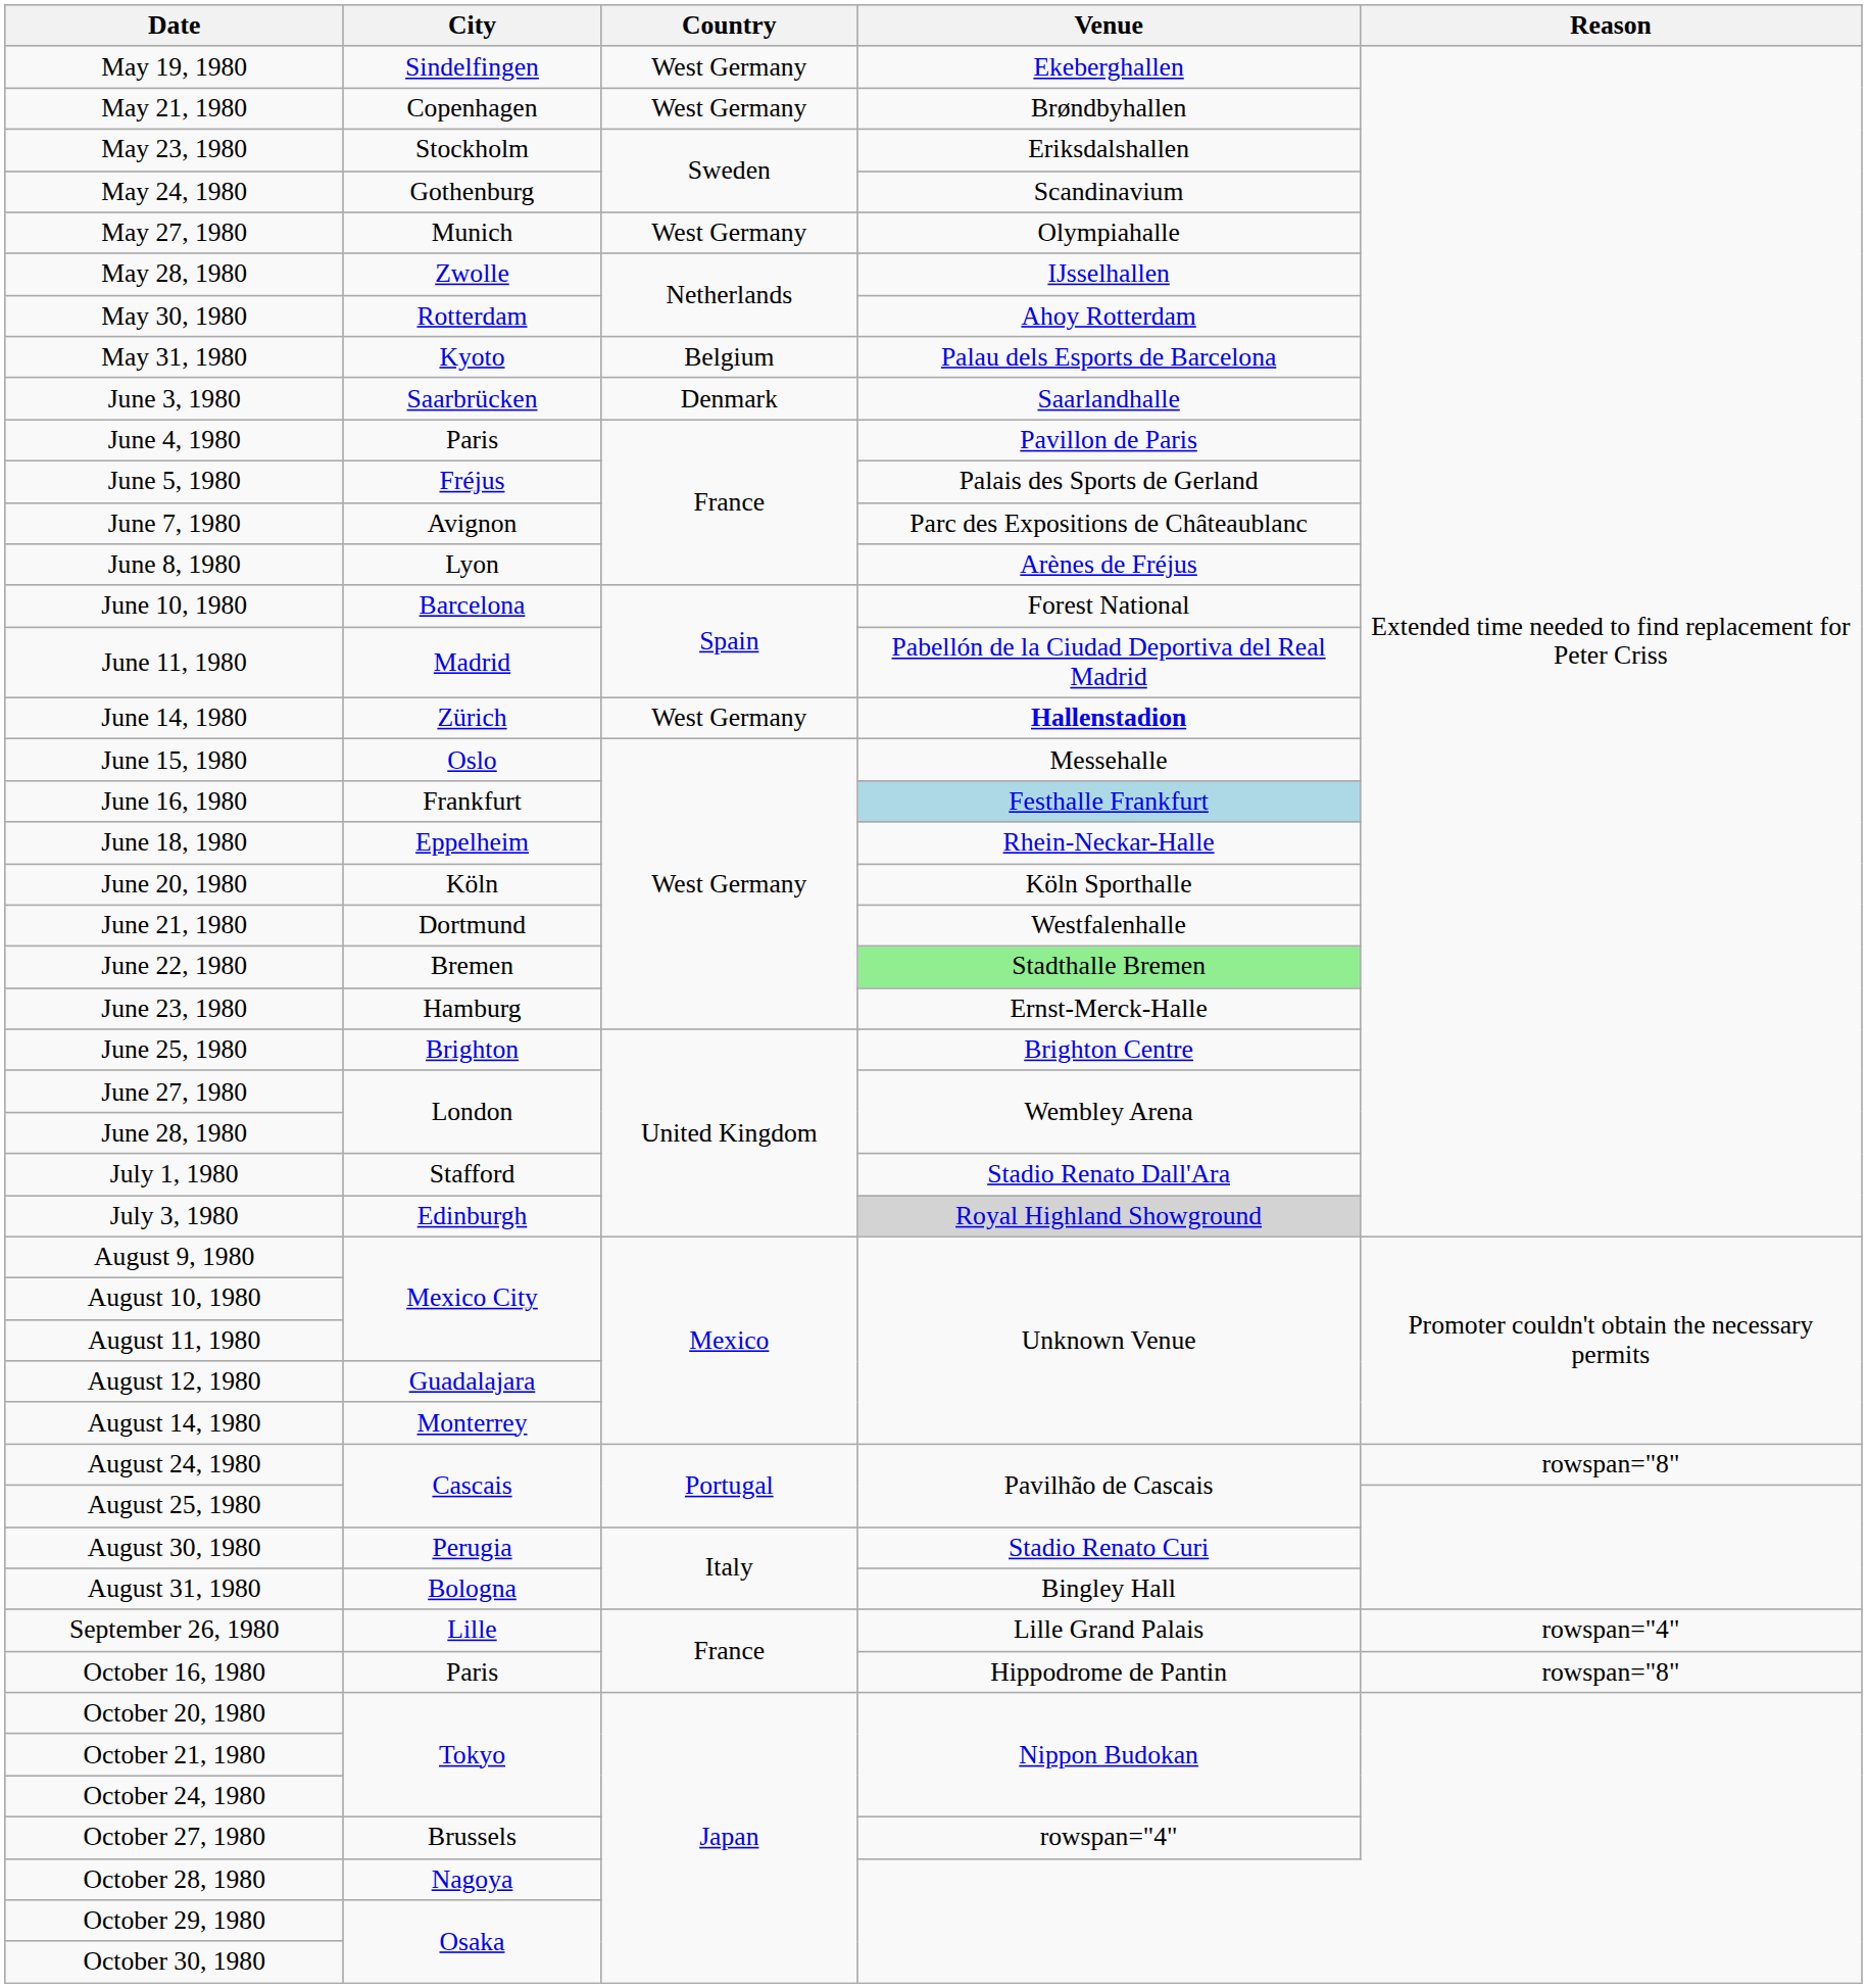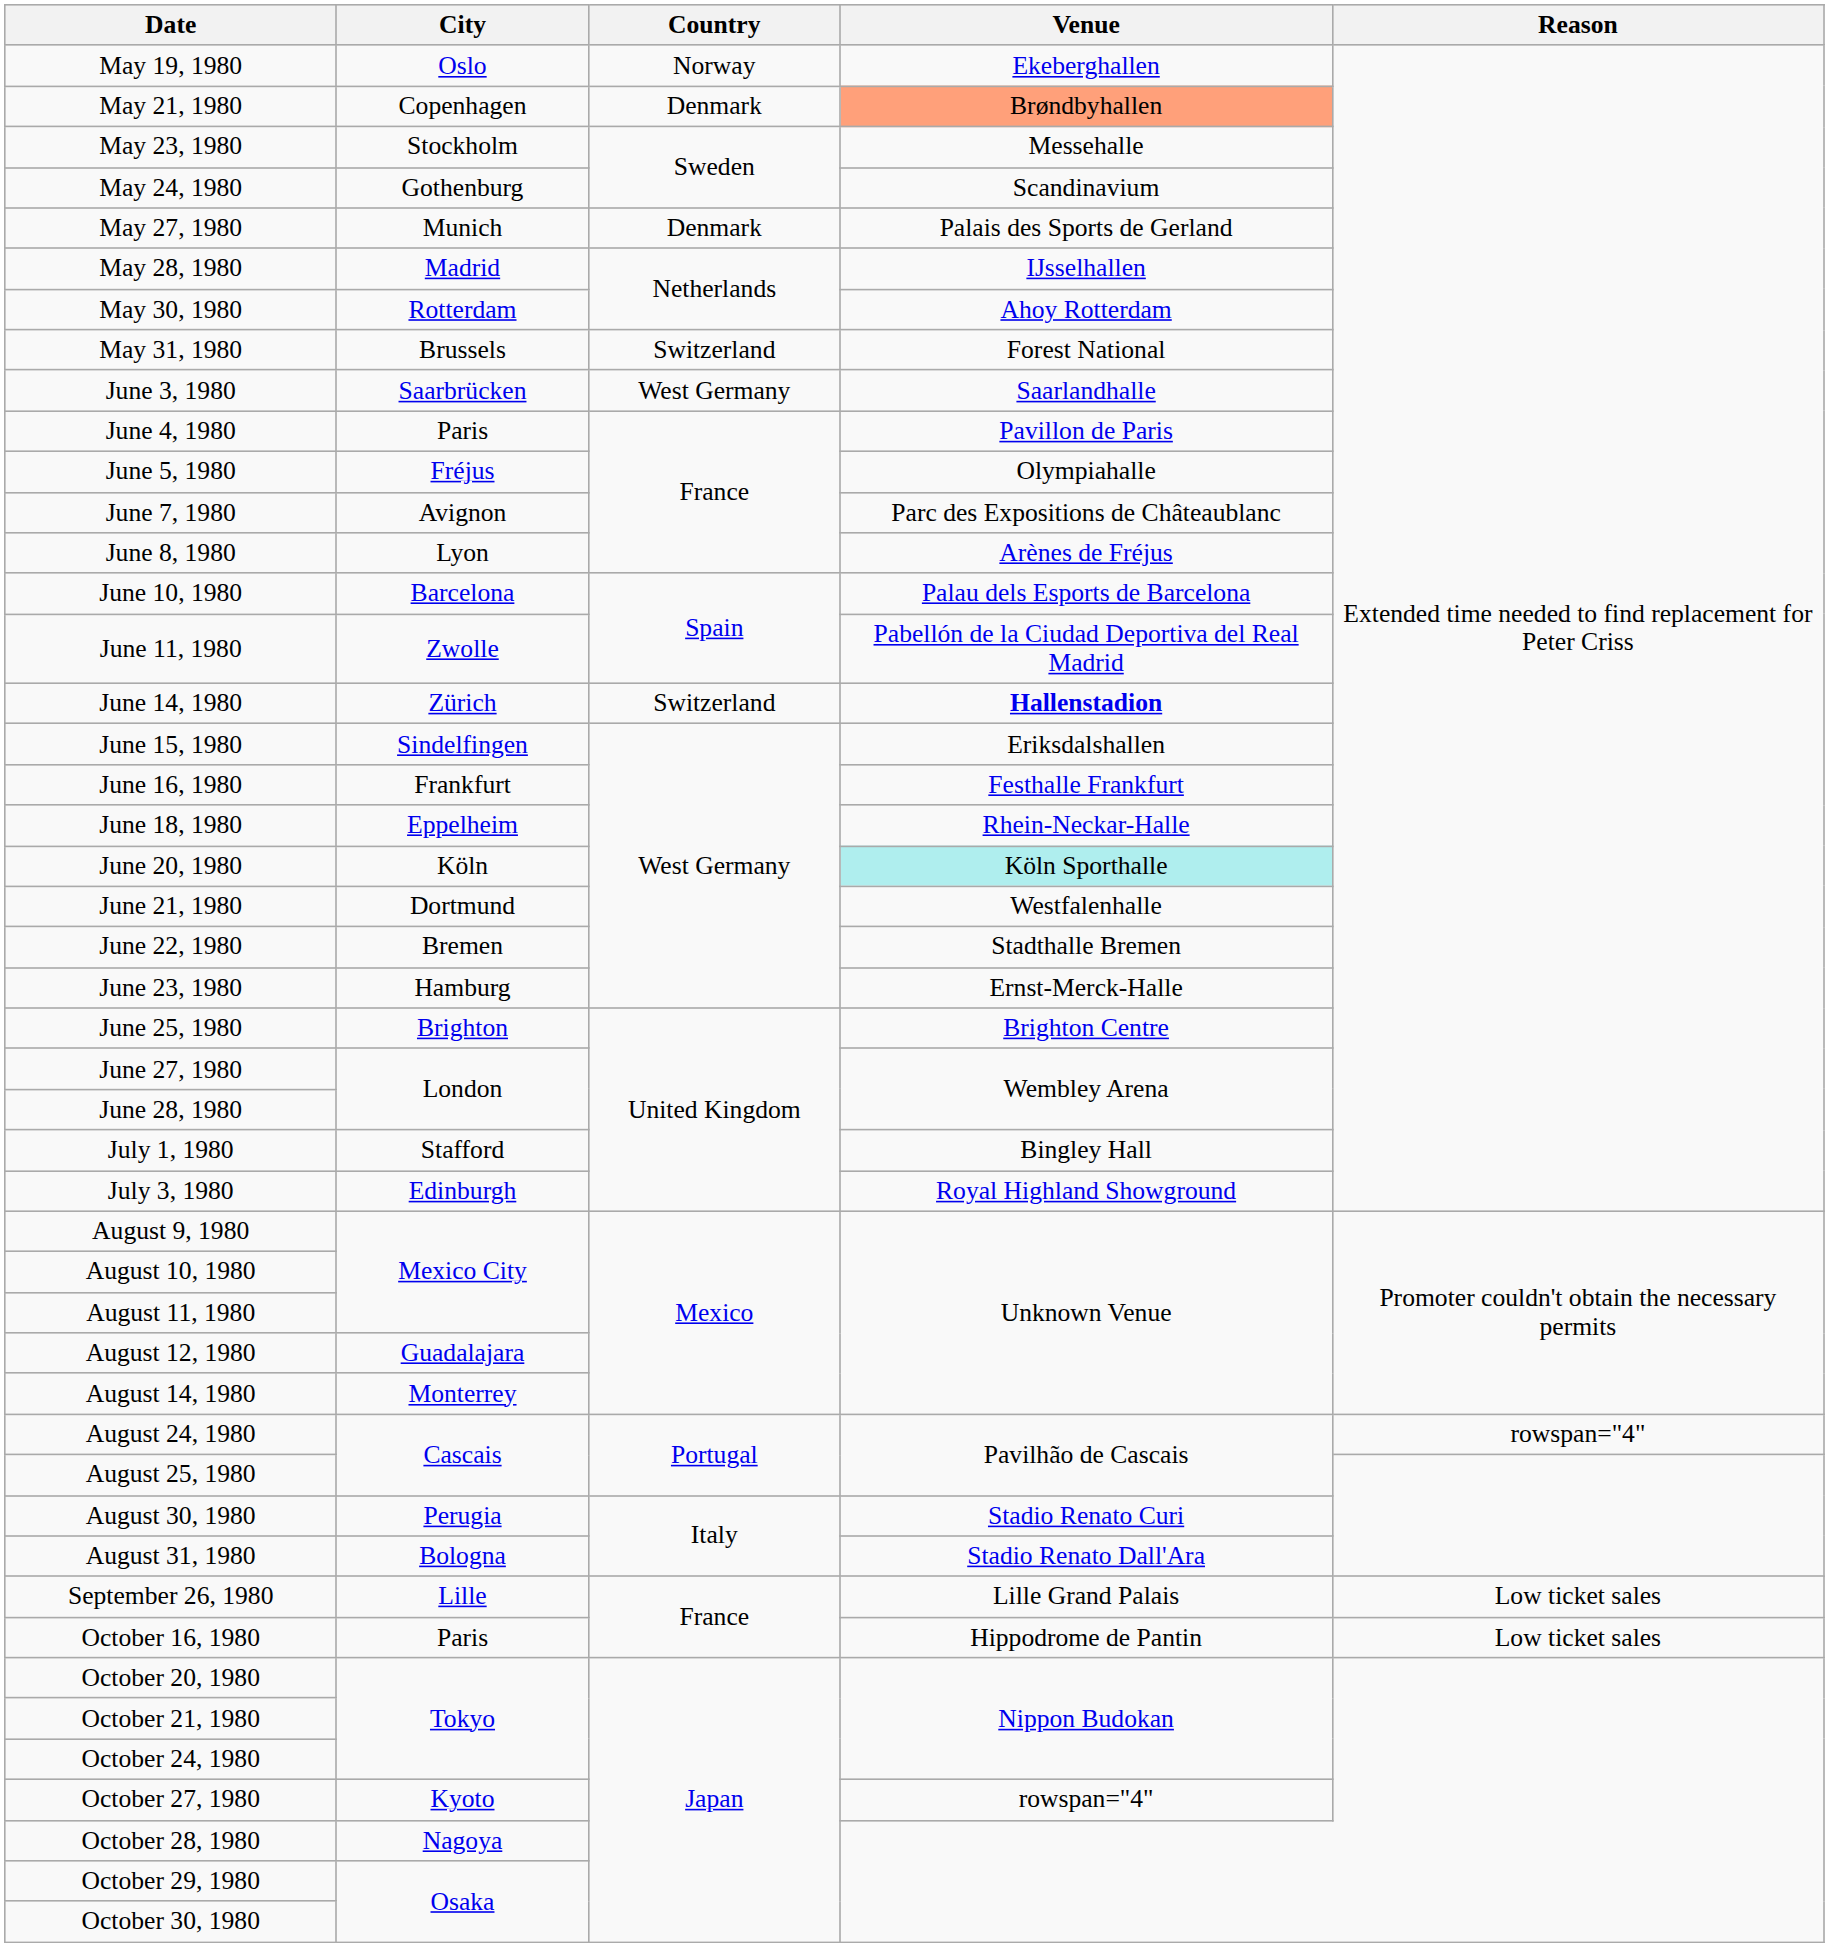May 19, 1980 | City: Sindelfingen -> Oslo
May 19, 1980 | Country: West Germany -> Norway
May 21, 1980 | Country: West Germany -> Denmark
May 21, 1980 | Venue: no background -> lightsalmon background
May 23, 1980 | Venue: Eriksdalshallen -> Messehalle
May 27, 1980 | Country: West Germany -> Denmark
May 27, 1980 | Venue: Olympiahalle -> Palais des Sports de Gerland
May 28, 1980 | City: Zwolle -> Madrid
May 31, 1980 | City: Kyoto -> Brussels
May 31, 1980 | Country: Belgium -> Switzerland
May 31, 1980 | Venue: Palau dels Esports de Barcelona -> Forest National
June 3, 1980 | Country: Denmark -> West Germany
June 5, 1980 | Venue: Palais des Sports de Gerland -> Olympiahalle
June 10, 1980 | Venue: Forest National -> Palau dels Esports de Barcelona
June 11, 1980 | City: Madrid -> Zwolle
June 14, 1980 | Country: West Germany -> Switzerland
June 15, 1980 | City: Oslo -> Sindelfingen
June 15, 1980 | Venue: Messehalle -> Eriksdalshallen
June 16, 1980 | Venue: lightblue background -> no background
June 20, 1980 | Venue: no background -> paleturquoise background
June 22, 1980 | Venue: lightgreen background -> no background
July 1, 1980 | Venue: Stadio Renato Dall'Ara -> Bingley Hall
July 3, 1980 | Venue: lightgrey background -> no background
August 24, 1980 | Reason: rowspan="8" -> rowspan="4"
August 31, 1980 | Venue: Bingley Hall -> Stadio Renato Dall'Ara
September 26, 1980 | Reason: rowspan="4" -> Low ticket sales
October 16, 1980 | Reason: rowspan="8" -> Low ticket sales
October 27, 1980 | City: Brussels -> Kyoto
